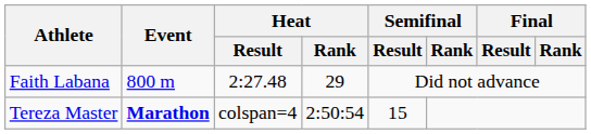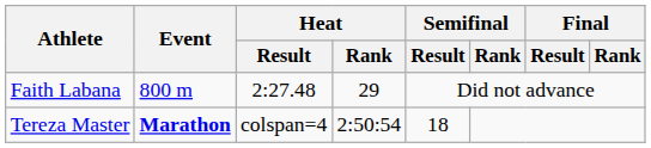Tereza Master | Semifinal / Result: 15 -> 18
